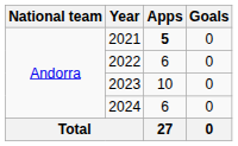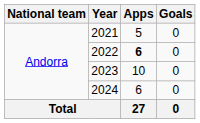2021 | Apps: bold -> normal
2022 | Apps: normal -> bold
